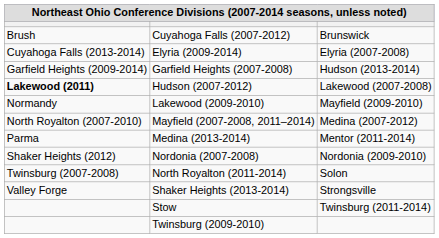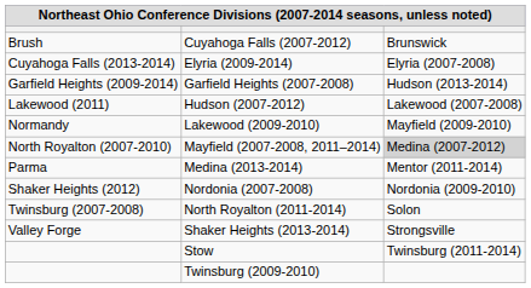Hudson (2007-2012) | column 1: bold -> normal
Mayfield (2007-2008, 2011–2014) | column 3: no background -> lightgrey background
